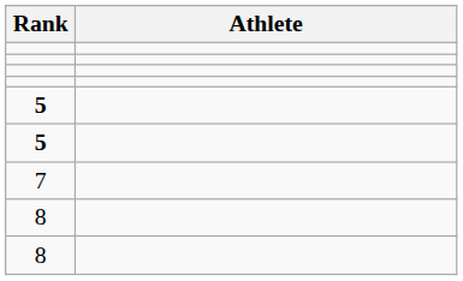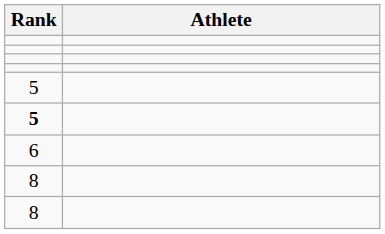row 6 | Rank: bold -> normal
row 8 | Rank: 7 -> 6
